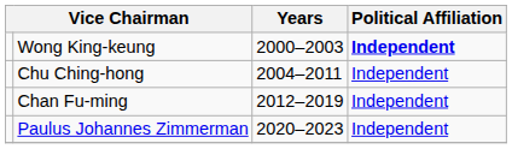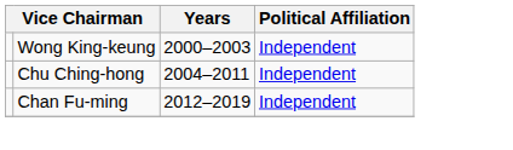Wong King-keung | Political Affiliation: bold -> normal
- row: Paulus Johannes Zimmerman | 2020–2023 | Independent
